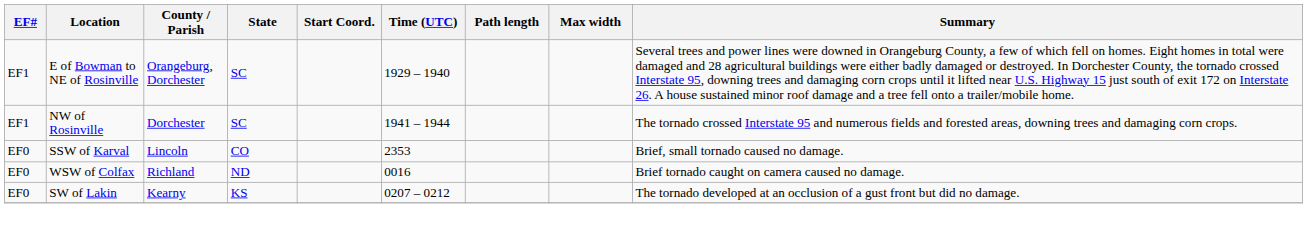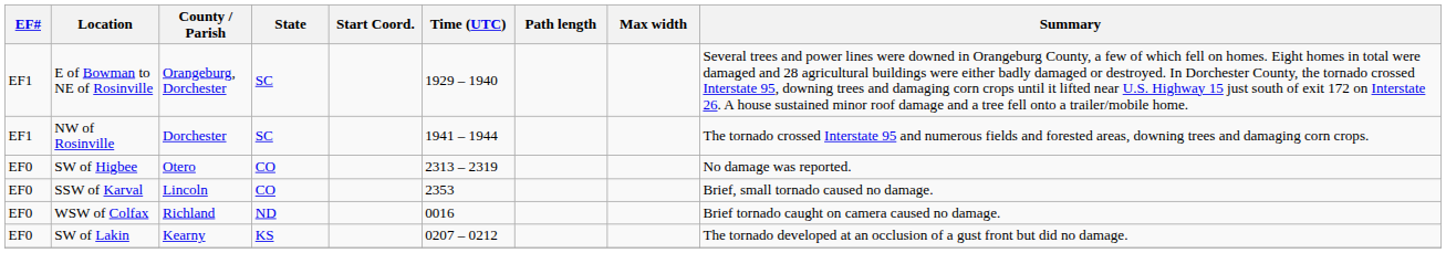+ row: EF0 | SW of Higbee | Otero | CO | 2313 – 2319 | No damage was reported.
